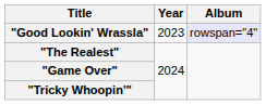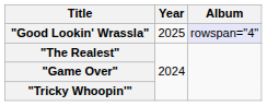"Good Lookin' Wrassla" | Year: 2023 -> 2025
